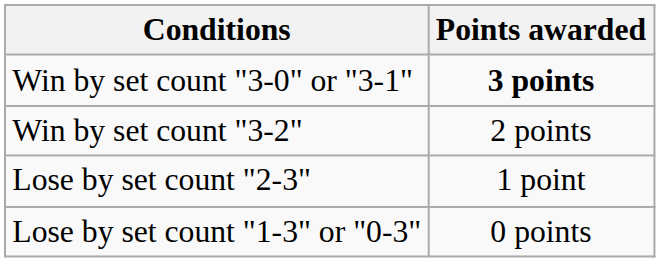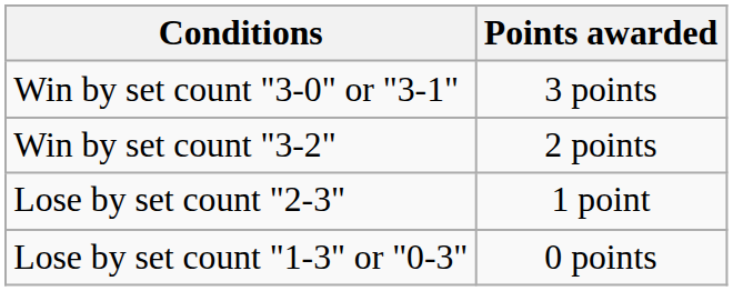Win by set count "3-0" or "3-1" | Points awarded: bold -> normal
